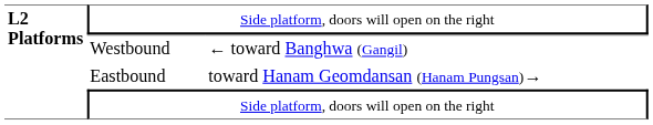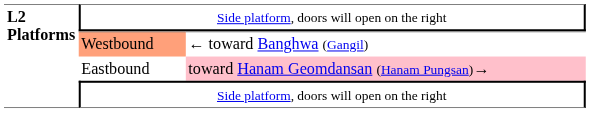Westbound | column 2: no background -> lightsalmon background
Eastbound | column 3: no background -> pink background
